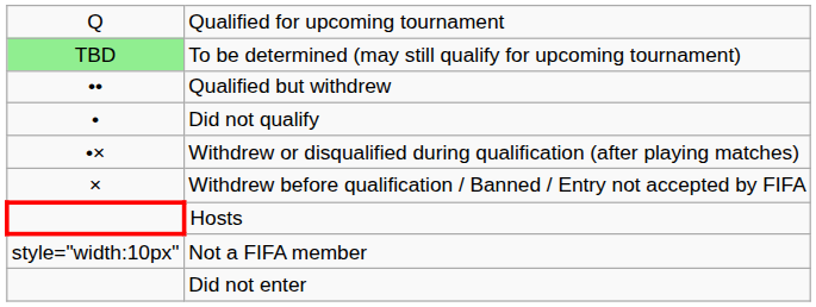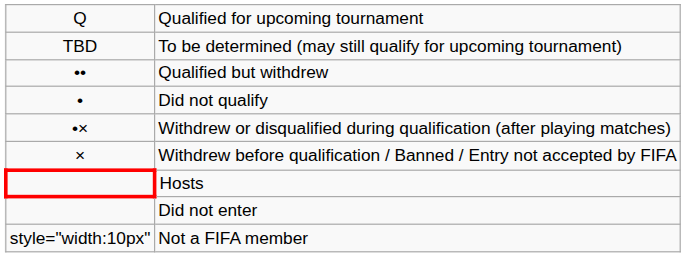To be determined (may still qualify for upcoming tournament) | column 1: lightgreen background -> no background
rows swapped: Did not enter <-> Not a FIFA member
